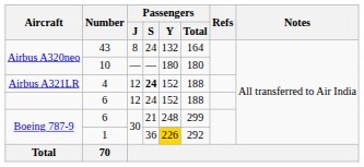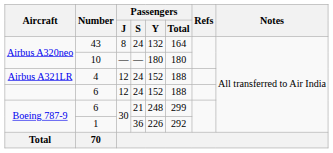4 | Passengers / S: bold -> normal
1 | Passengers / Y: gold background -> no background
